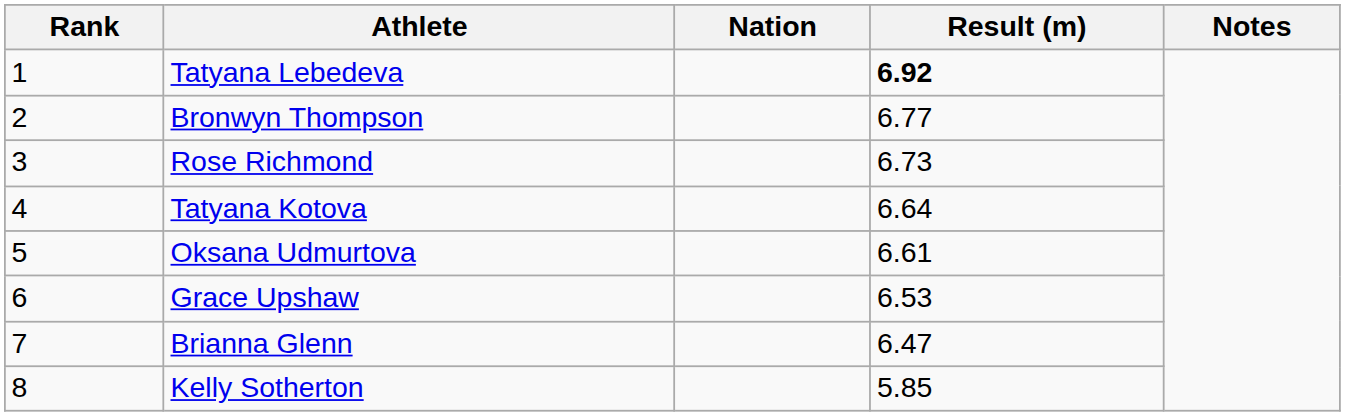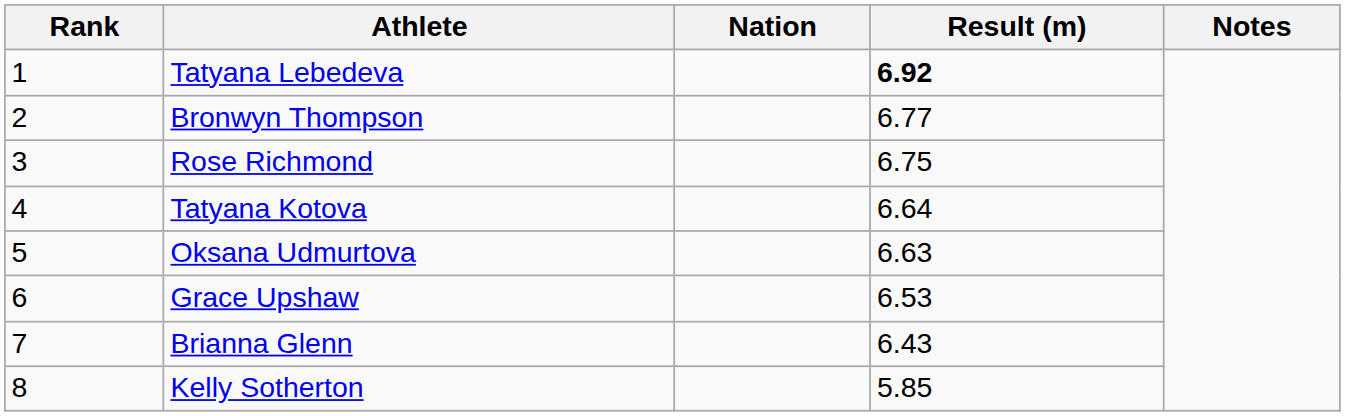Rose Richmond | Result (m): 6.73 -> 6.75
Oksana Udmurtova | Result (m): 6.61 -> 6.63
Brianna Glenn | Result (m): 6.47 -> 6.43
